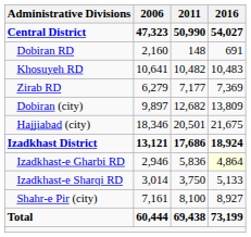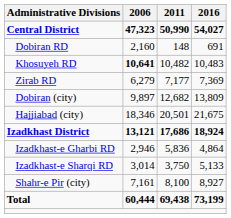Khosuyeh RD | 2006: normal -> bold
Izadkhast-e Gharbi RD | 2016: lightyellow background -> no background
